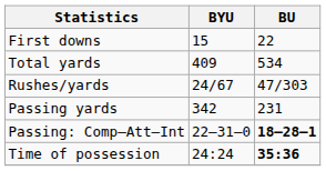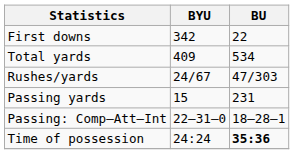First downs | BYU: 15 -> 342
Passing yards | BYU: 342 -> 15
Passing: Comp–Att–Int | BU: bold -> normal
